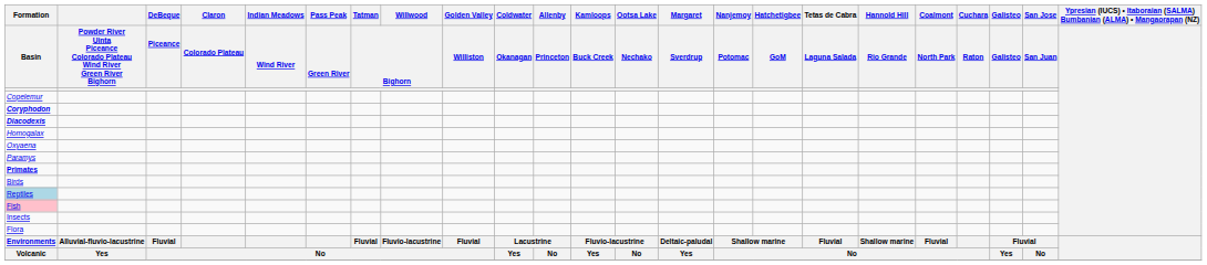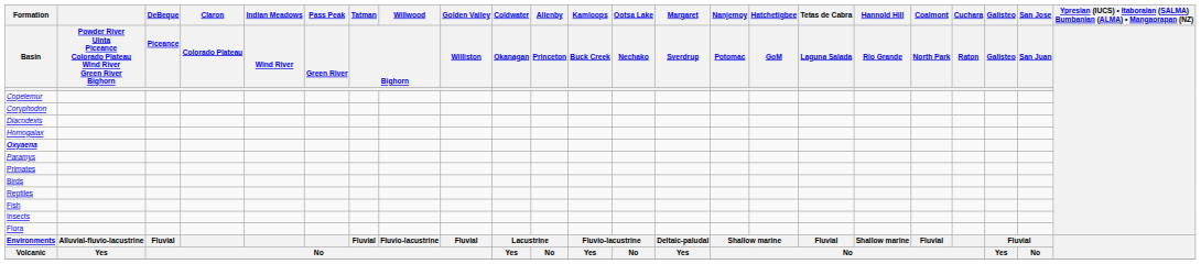Coryphodon | Formation / Basin: bold -> normal
Diacodexis | Formation / Basin: bold -> normal
Oxyaena | Formation / Basin: normal -> bold
Primates | Formation / Basin: bold -> normal
Reptiles | Formation / Basin: lightblue background -> no background
Fish | Formation / Basin: pink background -> no background
